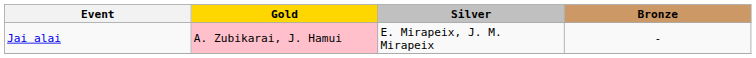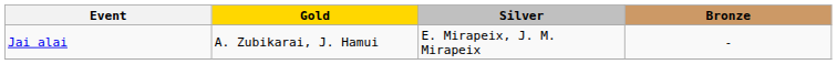Jai alai | Gold: pink background -> no background
